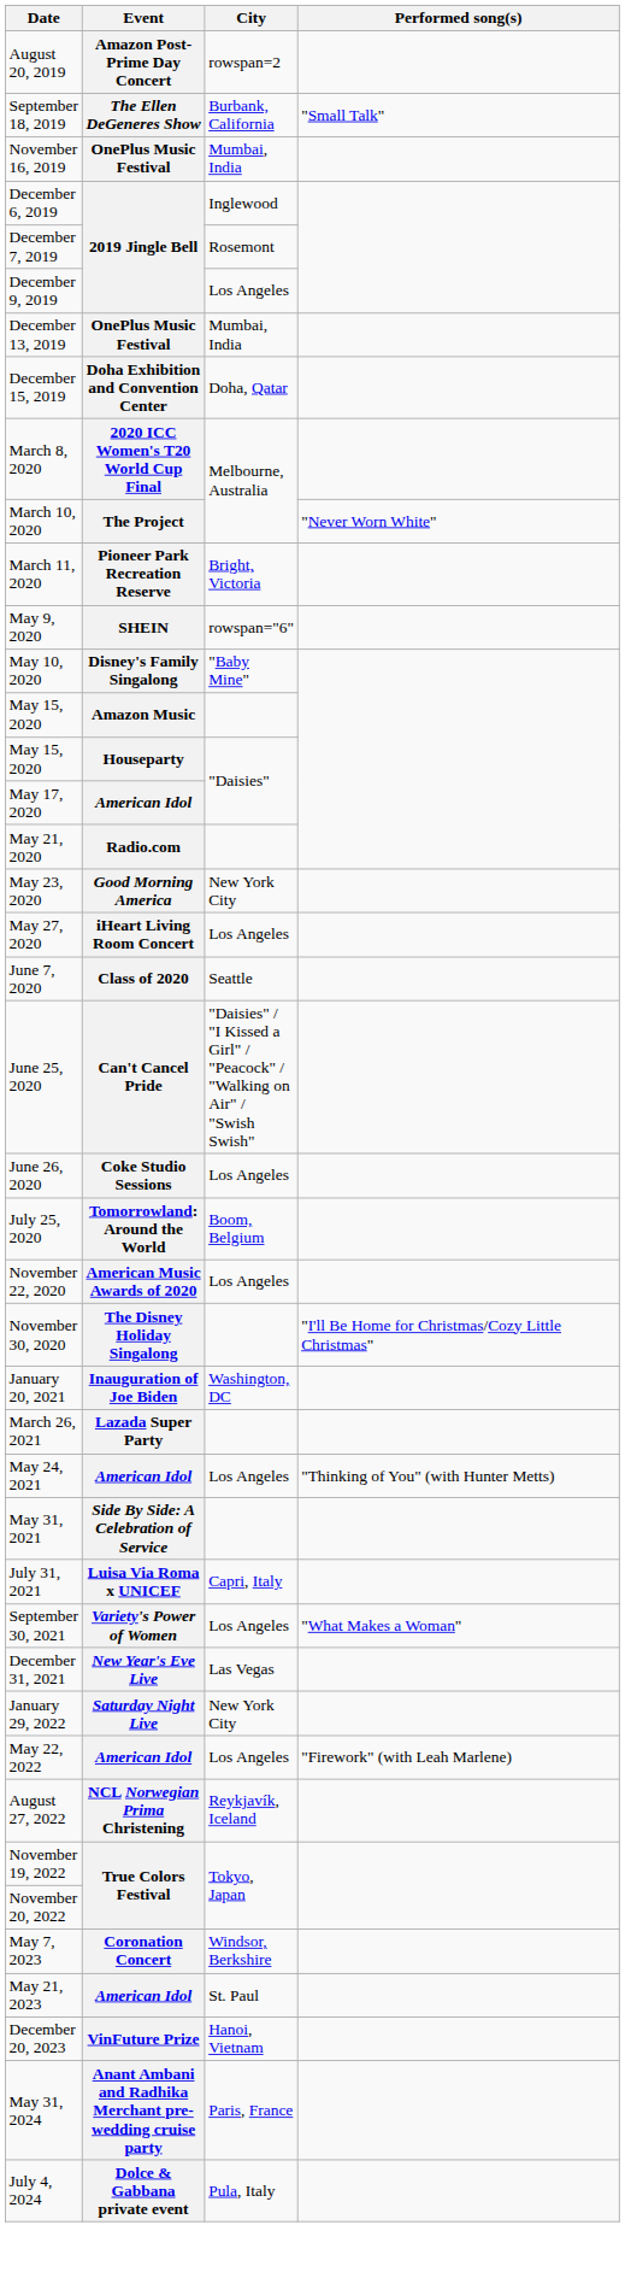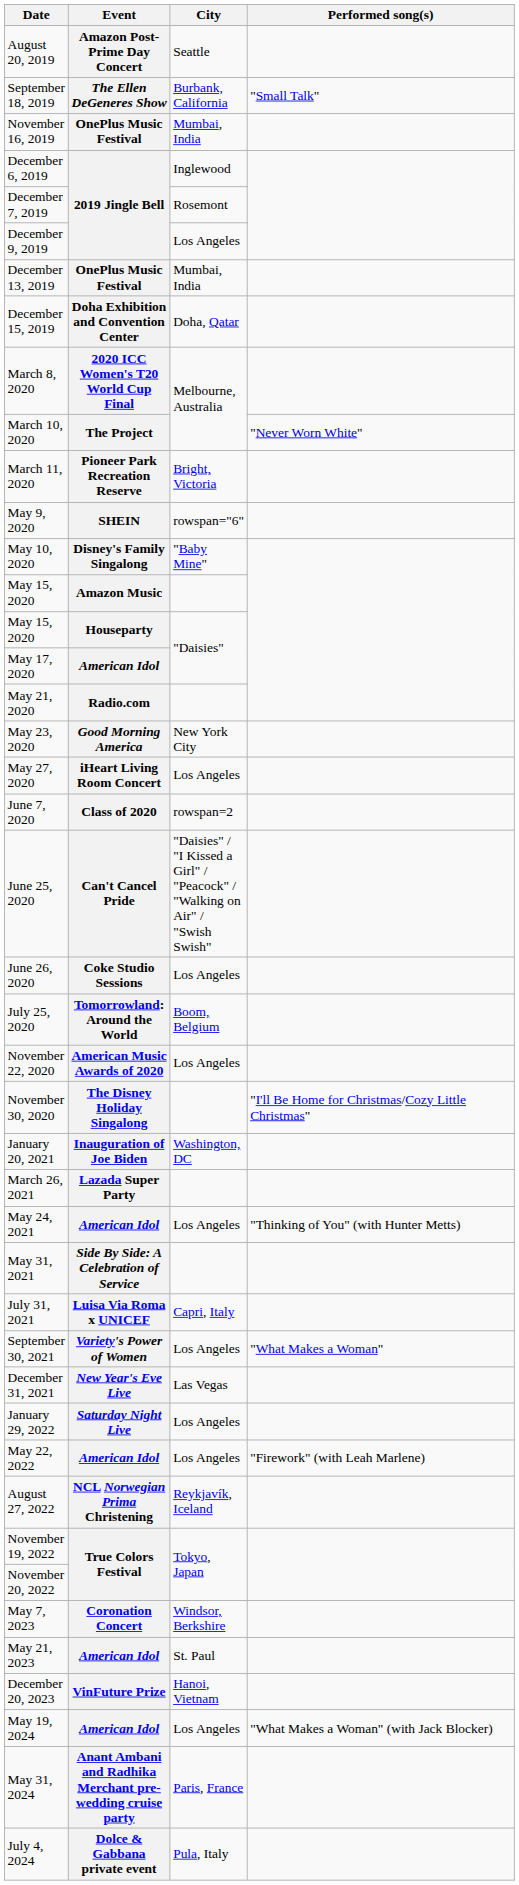August 20, 2019 | City: rowspan=2 -> Seattle
June 7, 2020 | City: Seattle -> rowspan=2
January 29, 2022 | City: New York City -> Los Angeles
+ row: May 19, 2024 | American Idol | Los Angeles | "What Makes a Woman" (with Jack Blocker)
